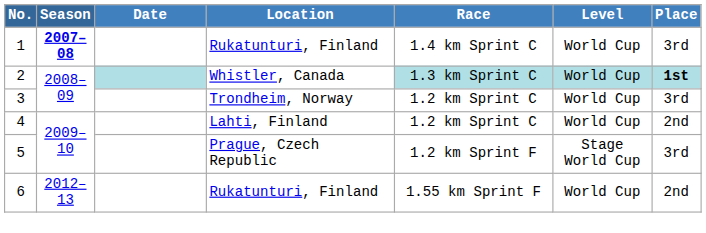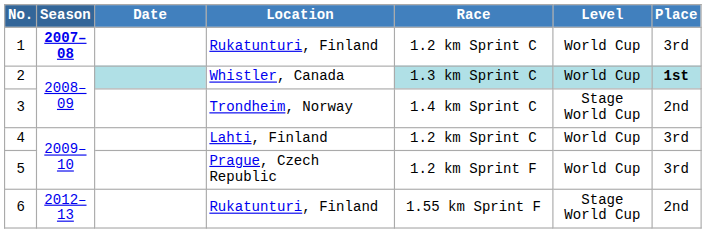1 | Race: 1.4 km Sprint C -> 1.2 km Sprint C
3 | Race: 1.2 km Sprint C -> 1.4 km Sprint C
3 | Level: World Cup -> Stage World Cup
3 | Place: 3rd -> 2nd
4 | Place: 2nd -> 3rd
5 | Level: Stage World Cup -> World Cup
6 | Level: World Cup -> Stage World Cup
